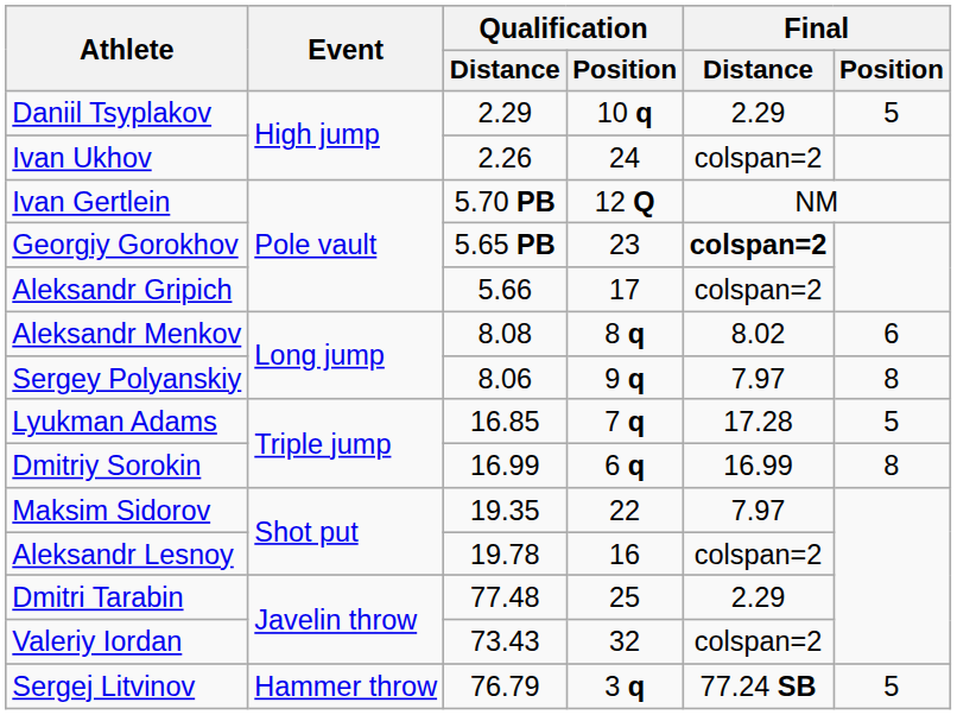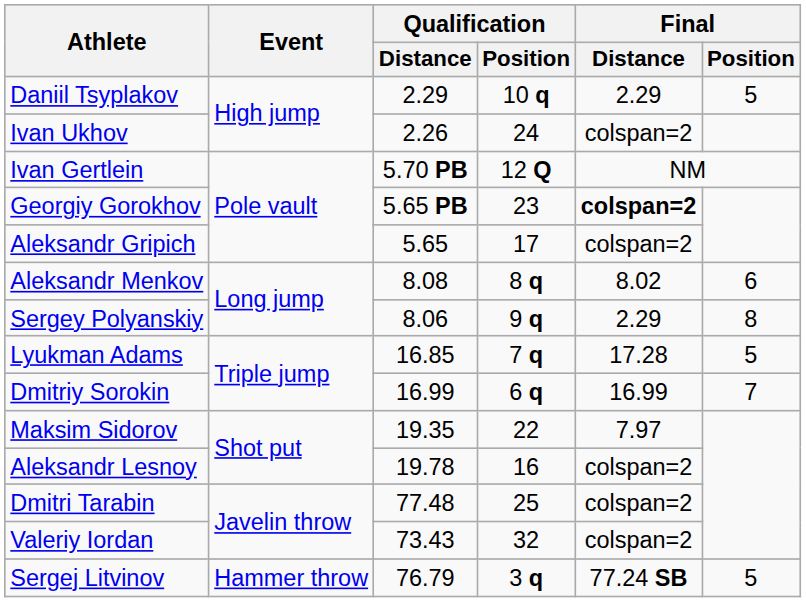Aleksandr Gripich | Qualification / Distance: 5.66 -> 5.65
Sergey Polyanskiy | Final / Distance: 7.97 -> 2.29
Dmitriy Sorokin | Final / Position: 8 -> 7
Dmitri Tarabin | Final / Distance: 2.29 -> colspan=2
